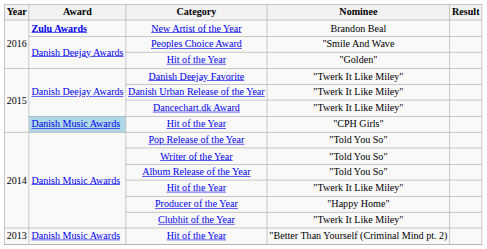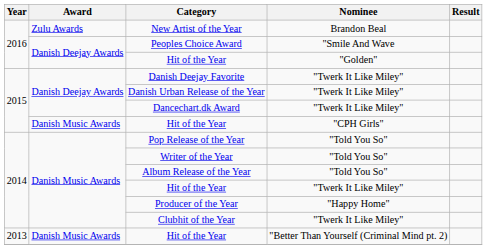New Artist of the Year | Award: bold -> normal
Hit of the Year / "CPH Girls" | Award: lightblue background -> no background
